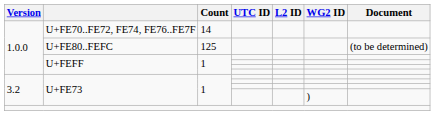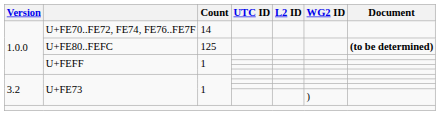U+FE80..FEFC | Document: normal -> bold
